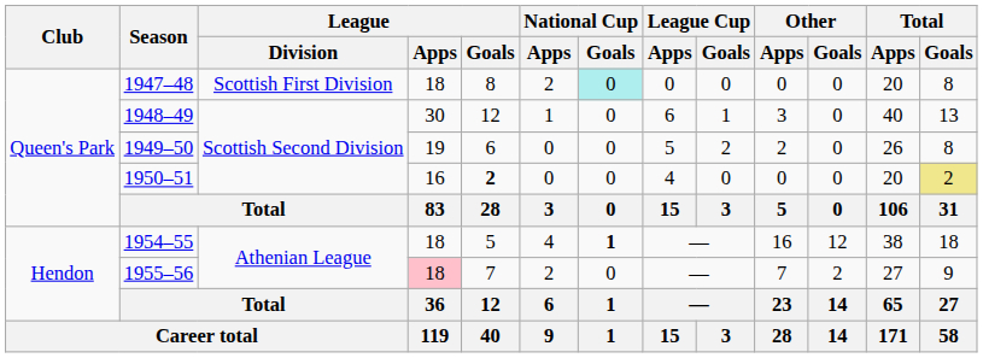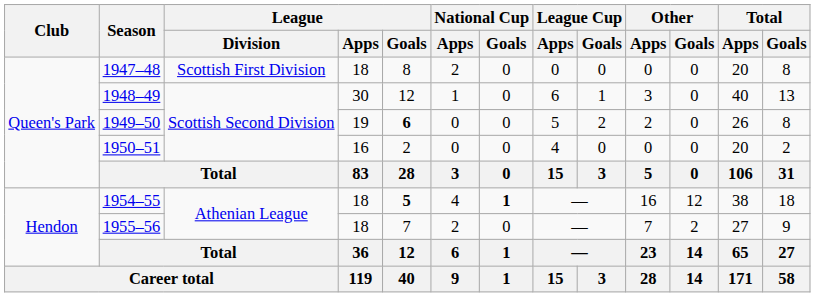1947–48 | National Cup / Goals: paleturquoise background -> no background
1949–50 | League / Goals: normal -> bold
1950–51 | League / Goals: bold -> normal
1950–51 | Total / Goals: khaki background -> no background
1954–55 | League / Goals: normal -> bold
1955–56 | League / Apps: pink background -> no background
